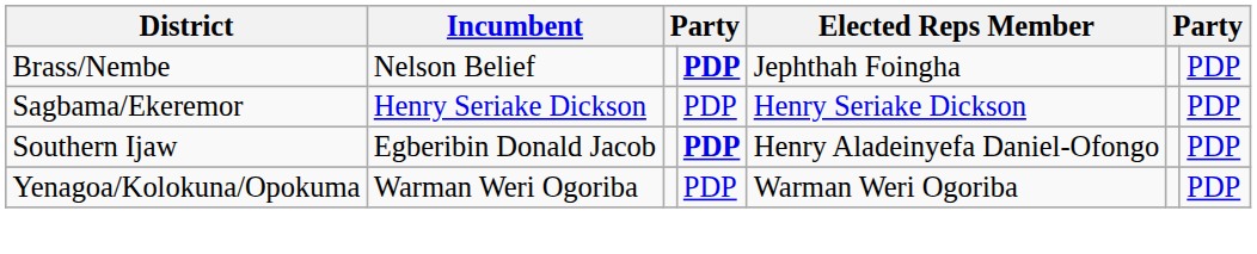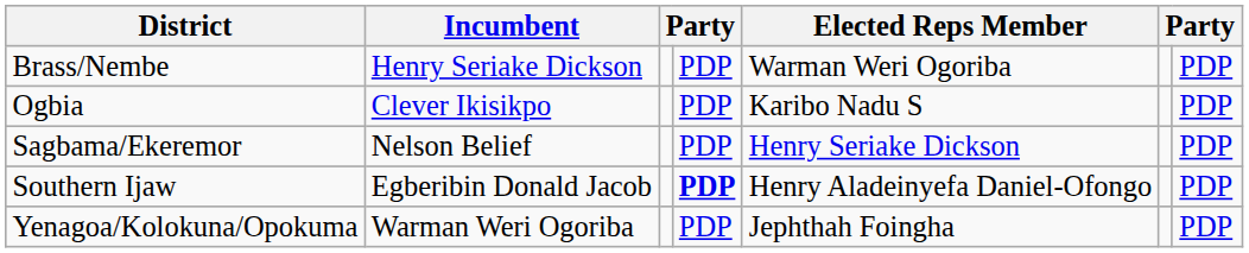Brass/Nembe | Incumbent: Nelson Belief -> Henry Seriake Dickson
Brass/Nembe | column 4: bold -> normal
Brass/Nembe | Elected Reps Member: Jephthah Foingha -> Warman Weri Ogoriba
+ row: Ogbia | Clever Ikisikpo | PDP | Karibo Nadu S | PDP
Sagbama/Ekeremor | Incumbent: Henry Seriake Dickson -> Nelson Belief
Yenagoa/Kolokuna/Opokuma | Elected Reps Member: Warman Weri Ogoriba -> Jephthah Foingha
